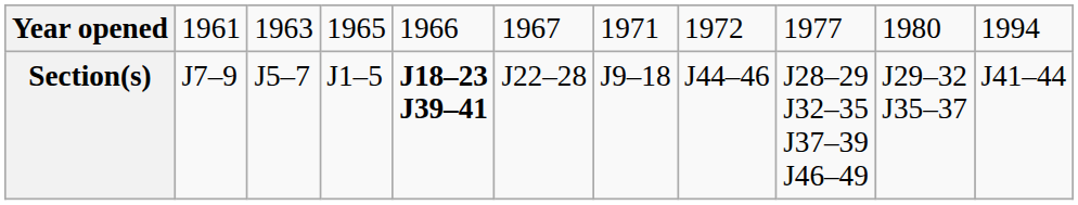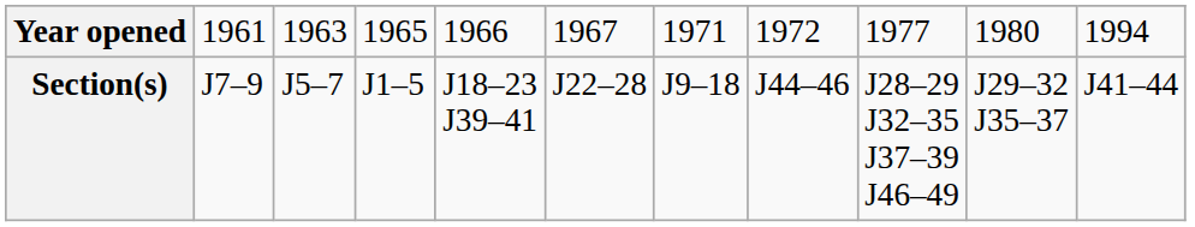Section(s) | column 5: bold -> normal
